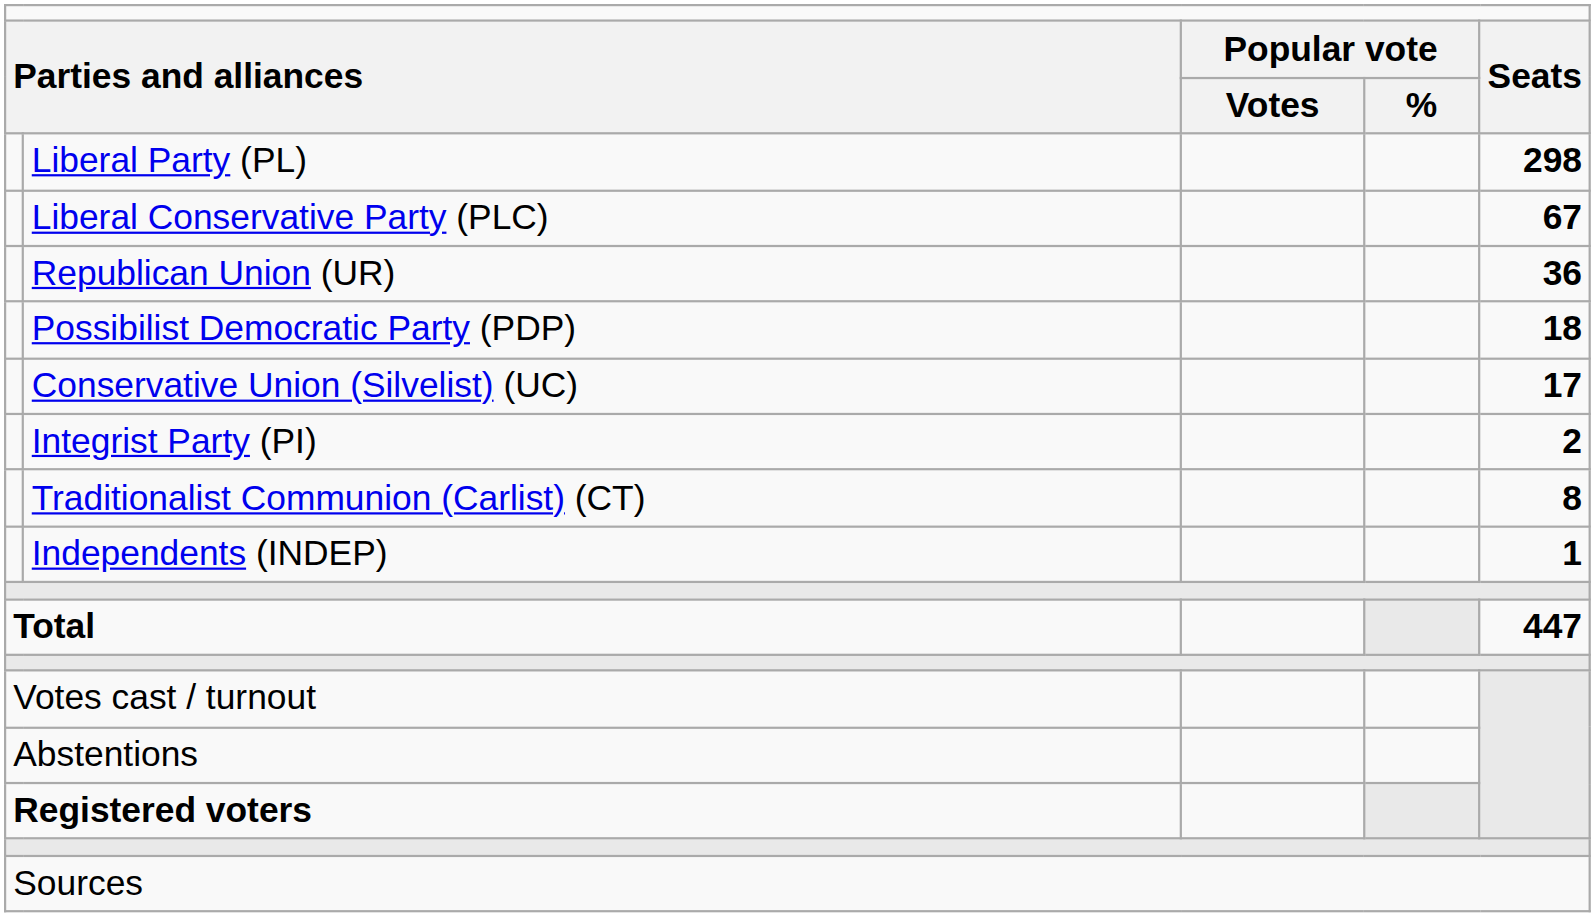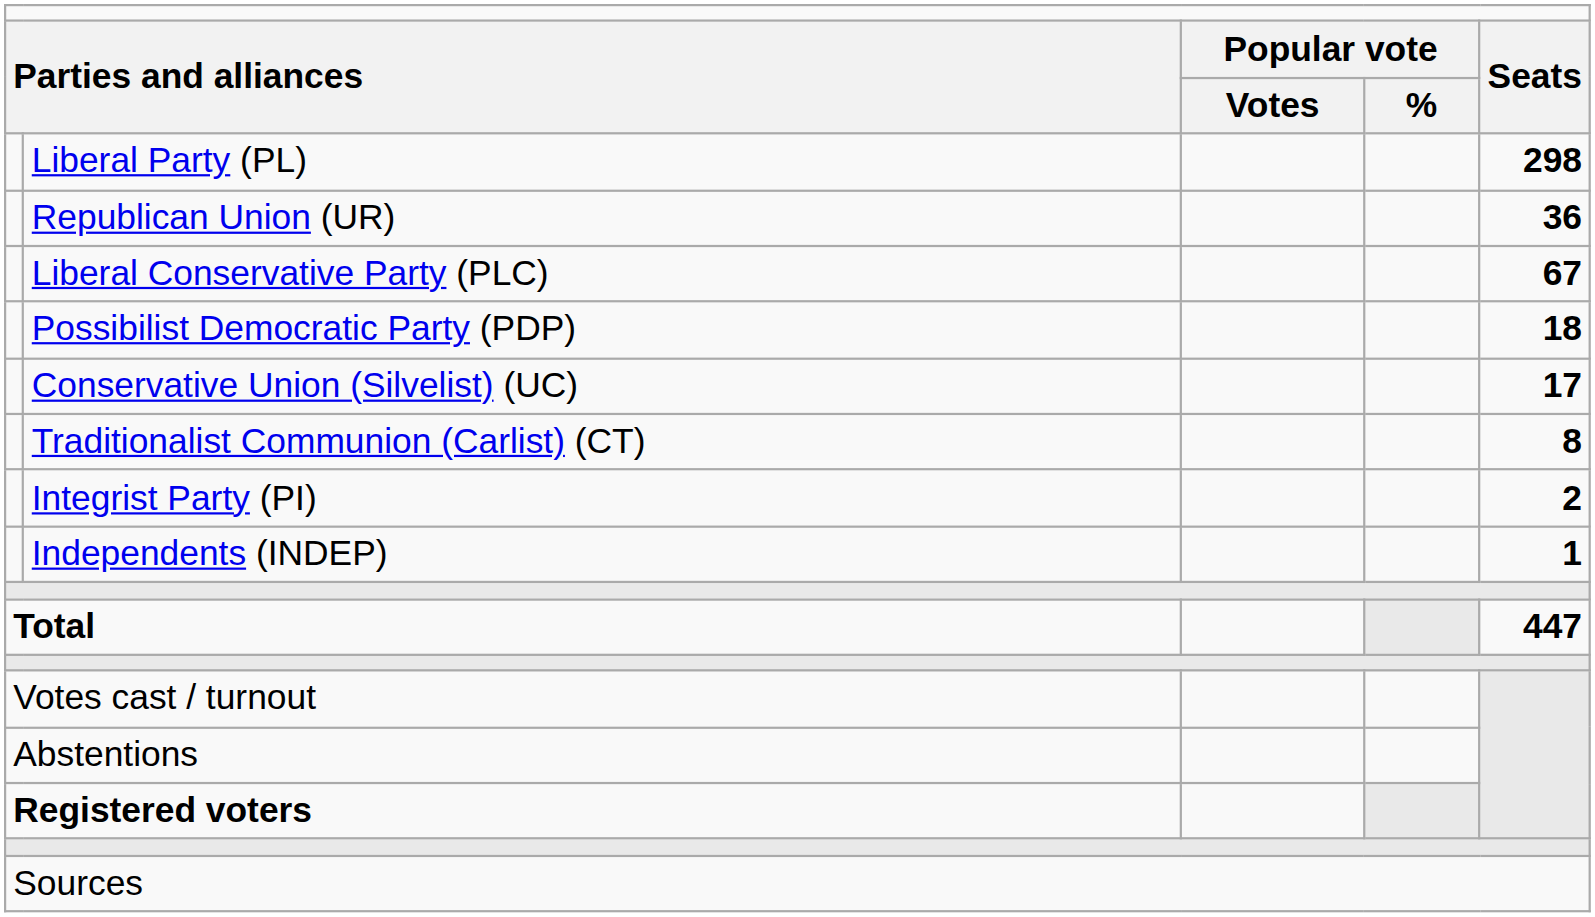rows swapped: Liberal Conservative Party (PLC) <-> Republican Union (UR)
rows swapped: Traditionalist Communion (Carlist) (CT) <-> Integrist Party (PI)
